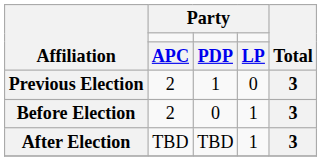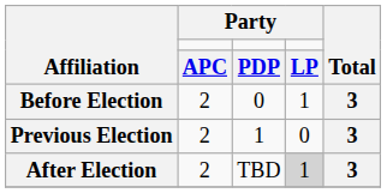rows swapped: Previous Election <-> Before Election
After Election | column 2: TBD -> 2
After Election | column 4: no background -> lightgrey background
